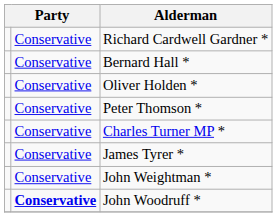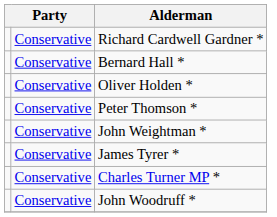rows swapped: Charles Turner MP * <-> John Weightman *
John Woodruff * | column 2: bold -> normal
